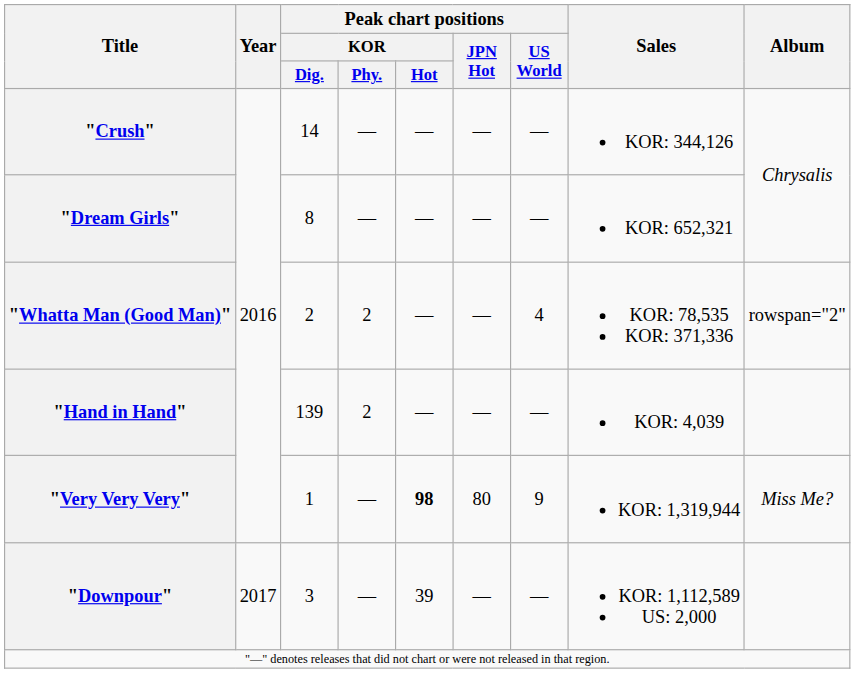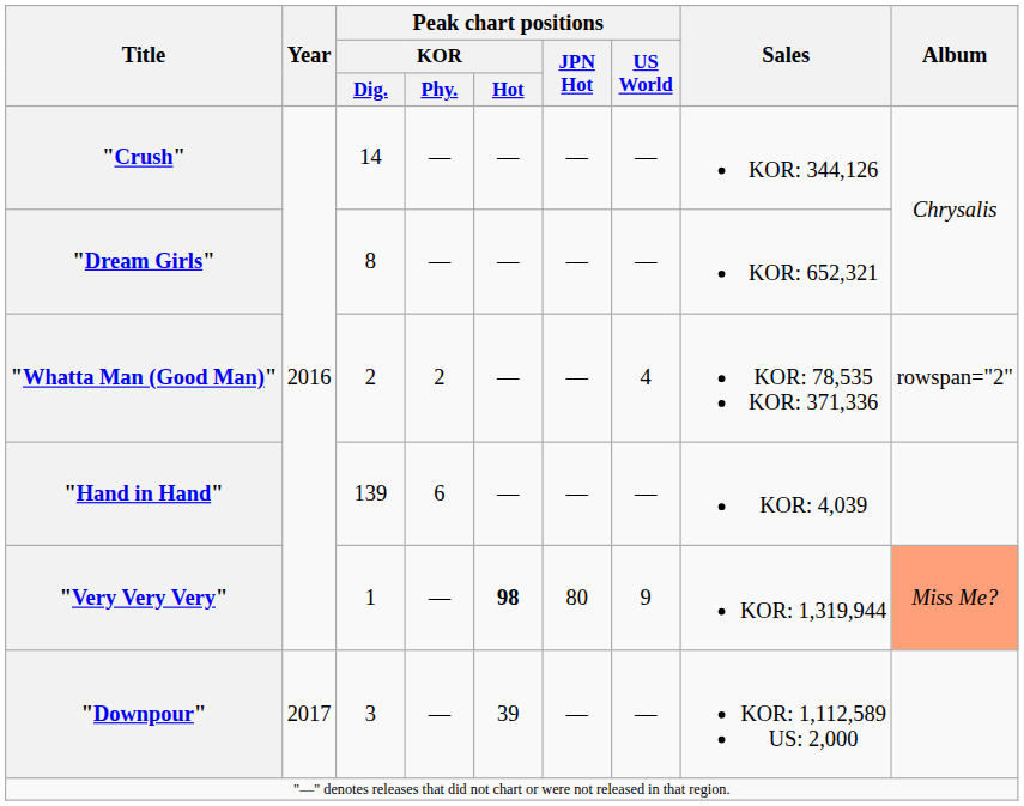"Hand in Hand" | Peak chart positions / KOR / Phy.: 2 -> 6
"Very Very Very" | Album: no background -> lightsalmon background
